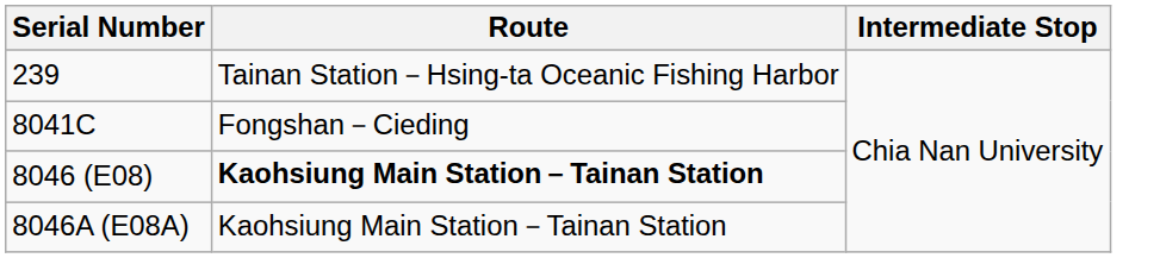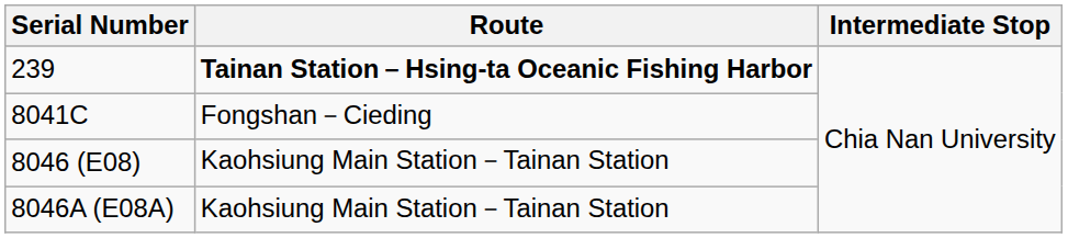239 | Route: normal -> bold
8046 (E08) | Route: bold -> normal
